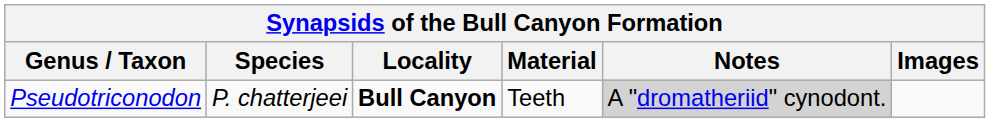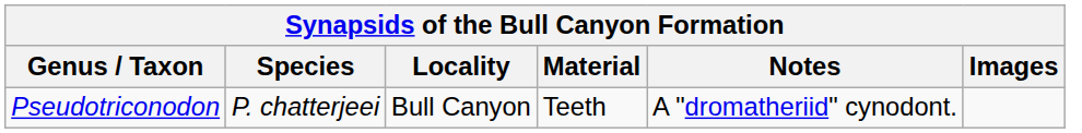Pseudotriconodon | Locality: bold -> normal
Pseudotriconodon | Notes: lightgrey background -> no background
